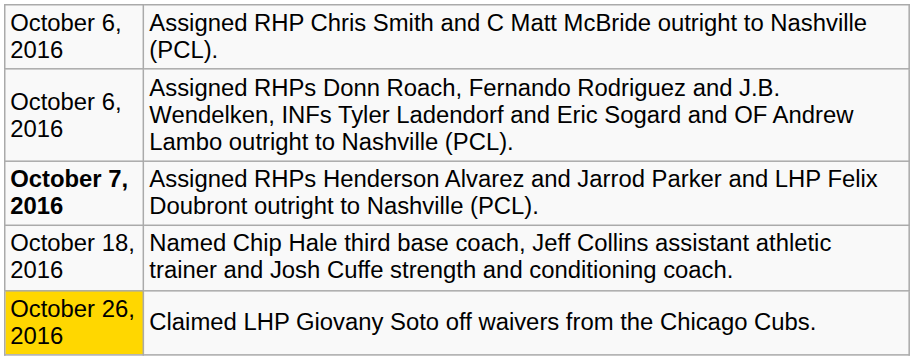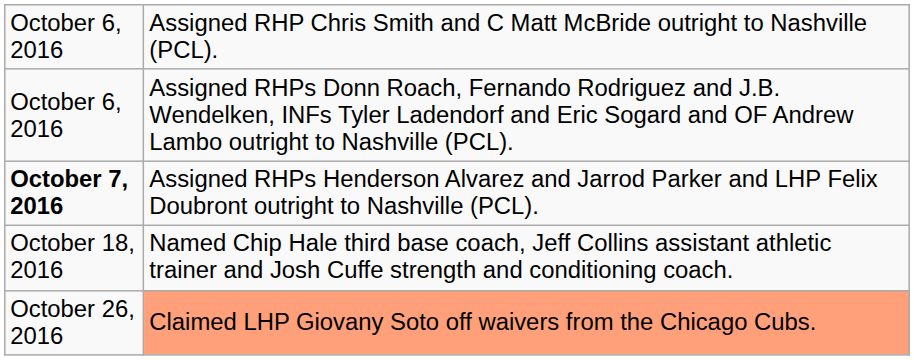row 5 | column 1: gold background -> no background
row 5 | column 2: no background -> lightsalmon background
